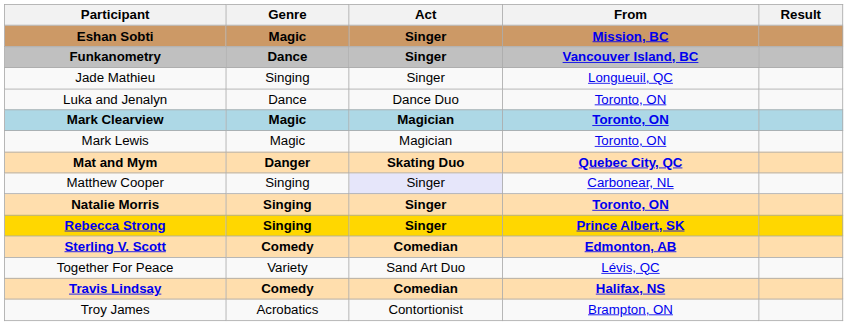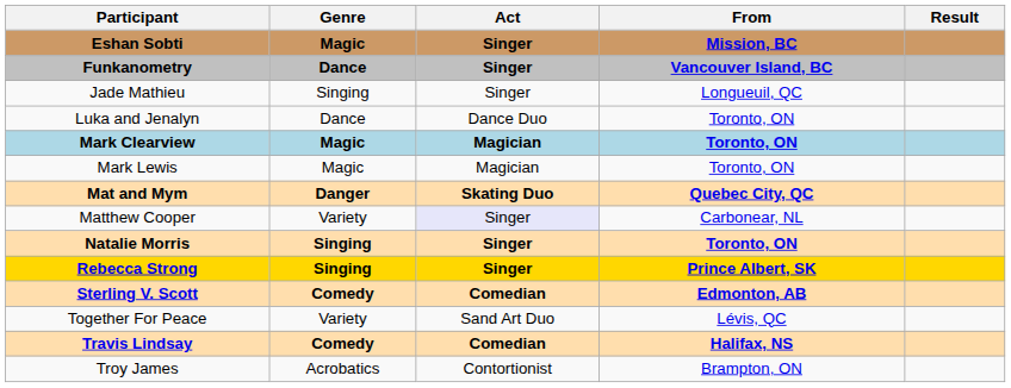Matthew Cooper | Genre: Singing -> Variety
